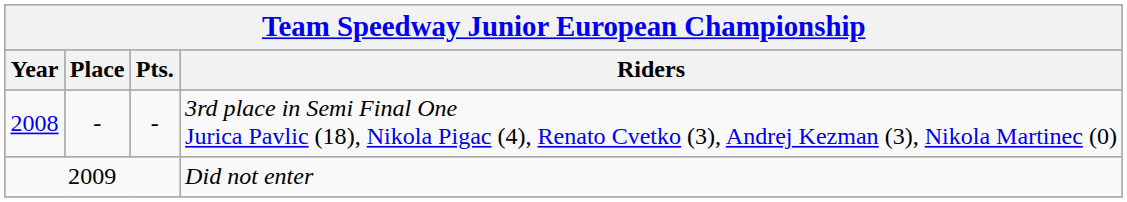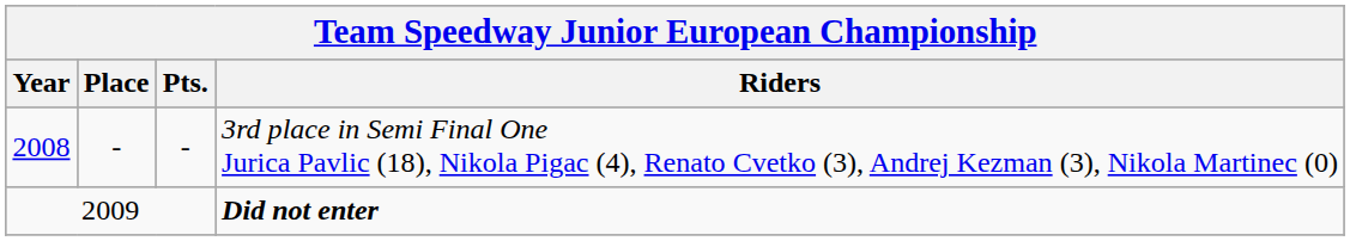Did not enter | Riders: normal -> bold
